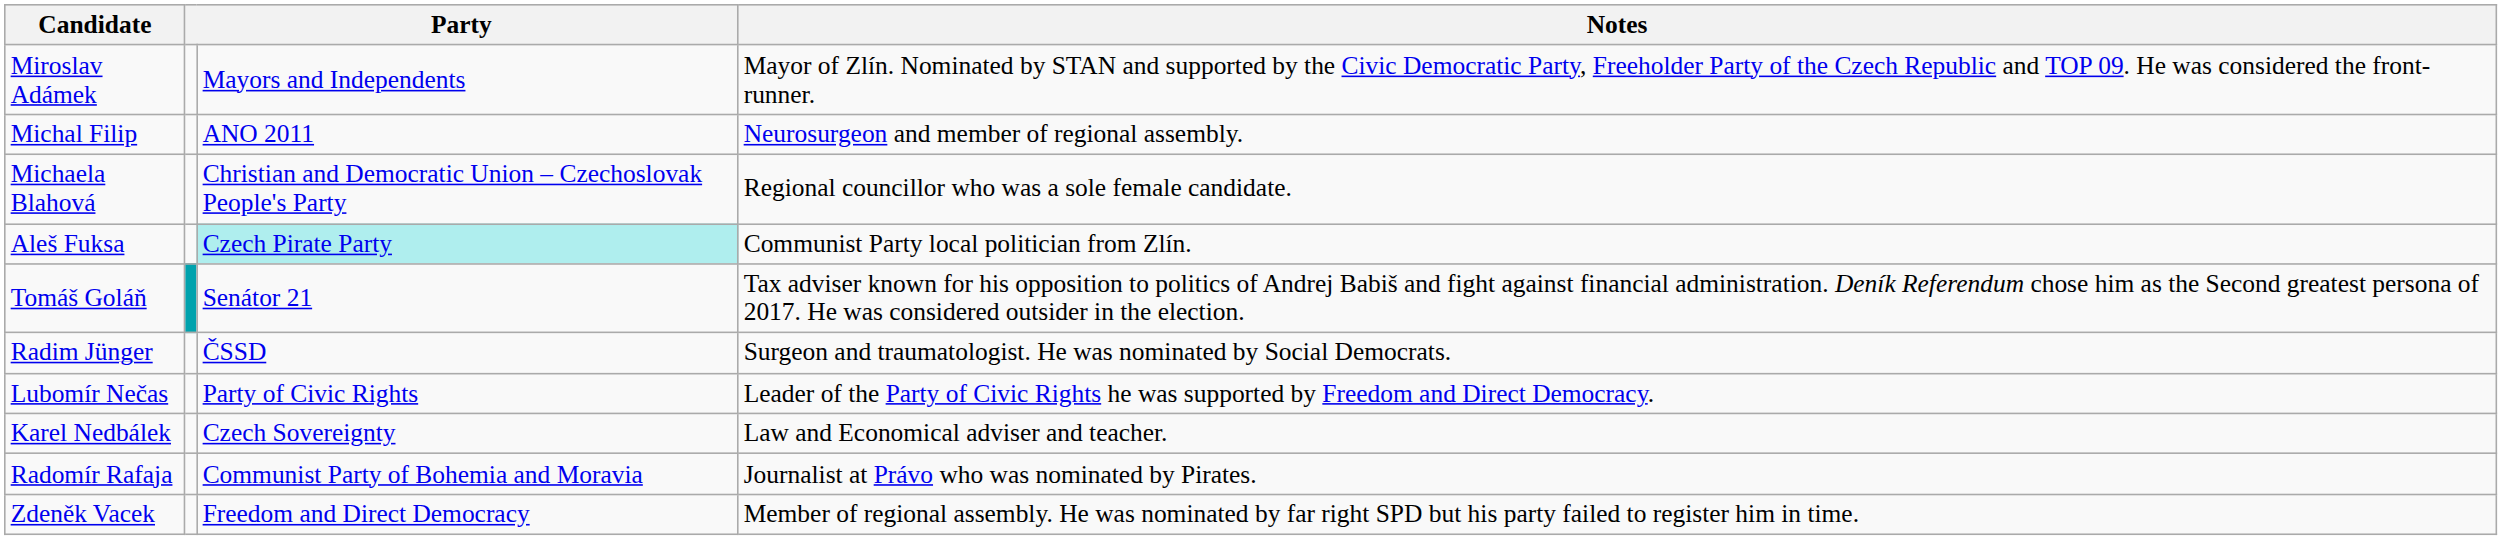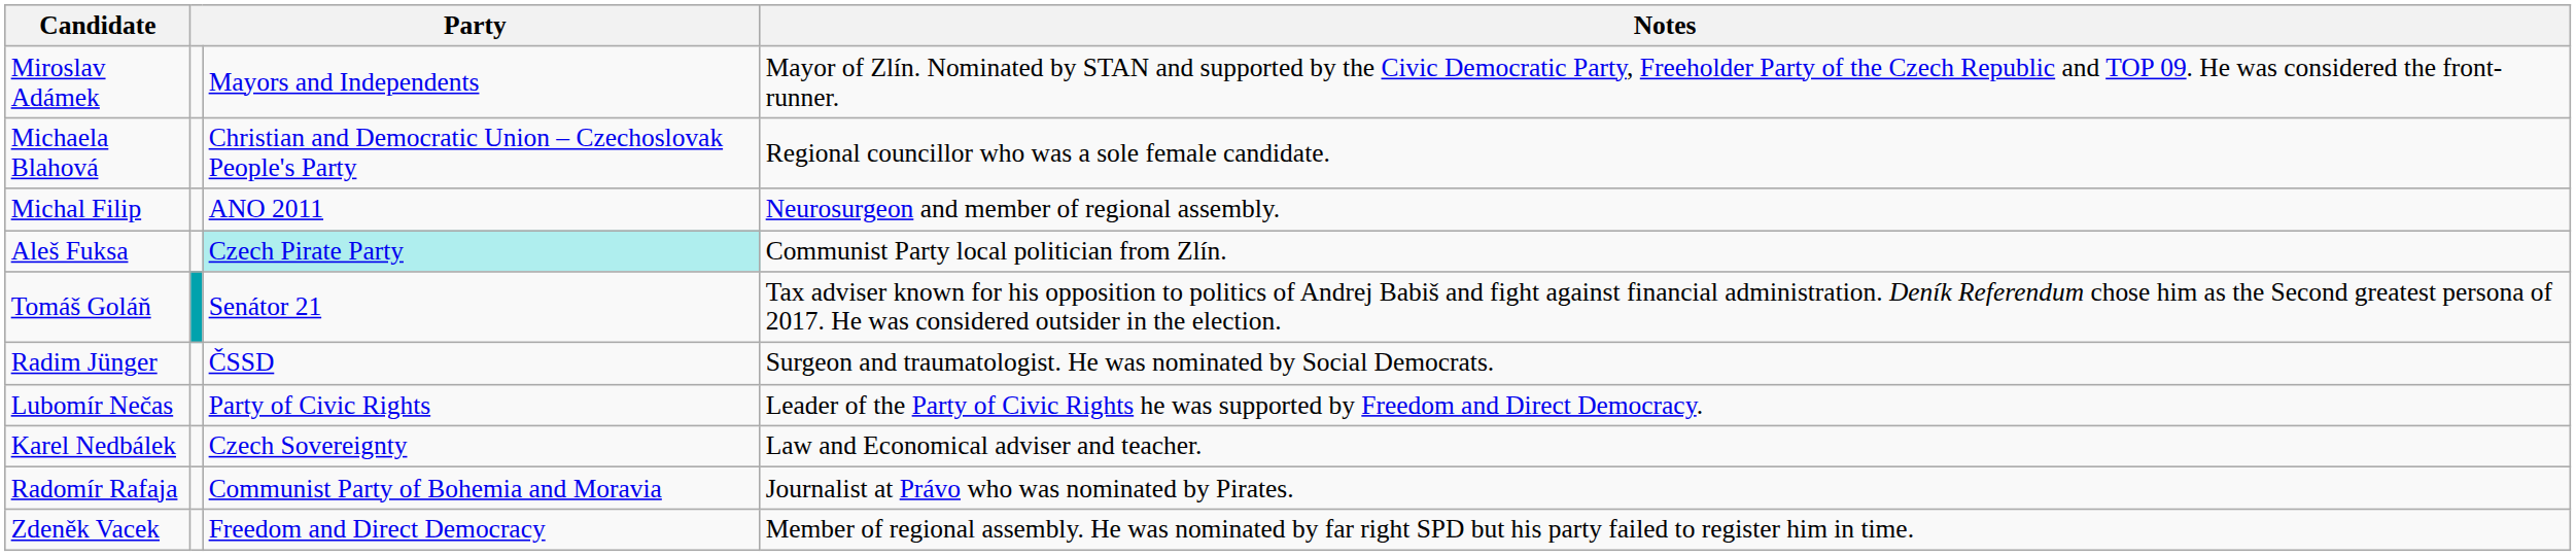rows swapped: Michaela Blahová <-> Michal Filip
